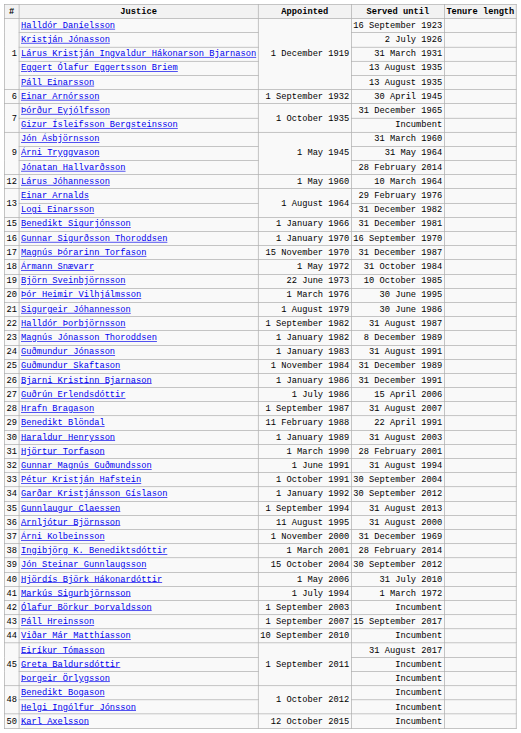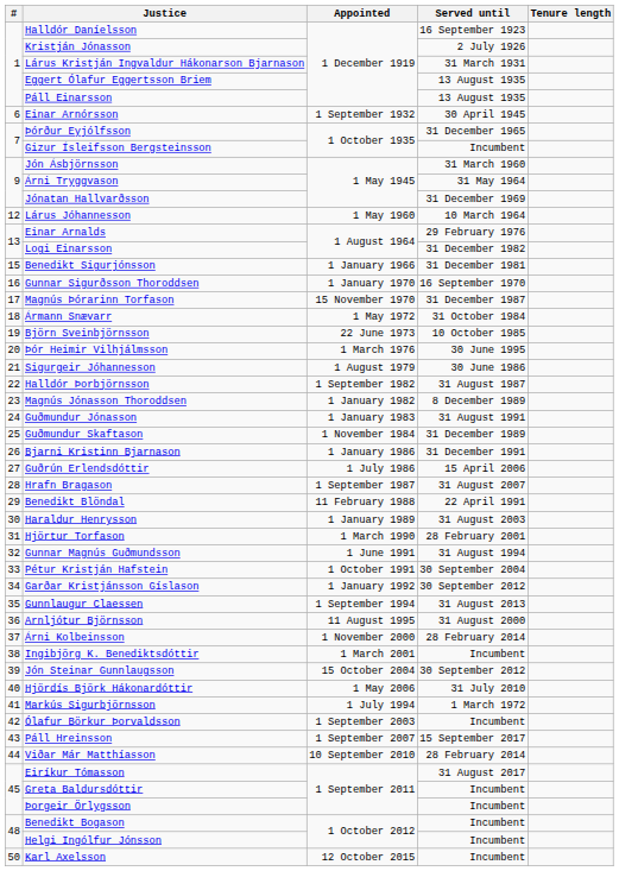Jónatan Hallvarðsson | Served until: 28 February 2014 -> 31 December 1969
Árni Kolbeinsson | Served until: 31 December 1969 -> 28 February 2014
Ingibjörg K. Benediktsdóttir | Served until: 28 February 2014 -> Incumbent
Viðar Már Matthíasson | Served until: Incumbent -> 28 February 2014
